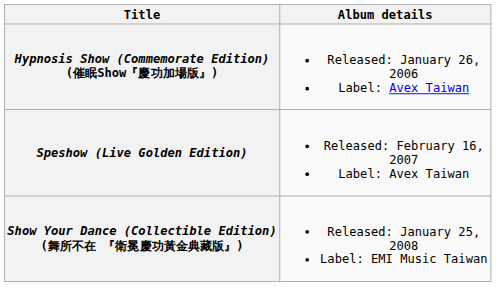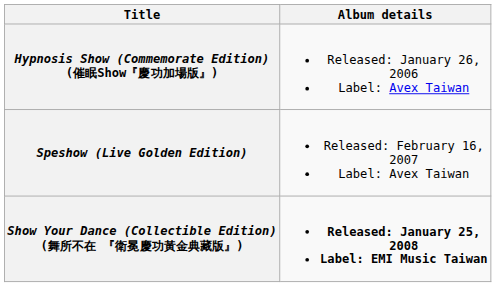Show Your Dance (Collectible Edition) (舞所不在 『衛冕慶功黃金典藏版』) | Album details: normal -> bold
